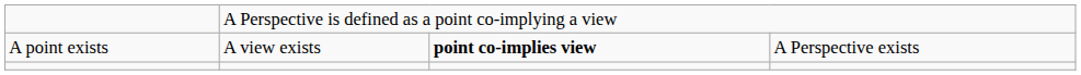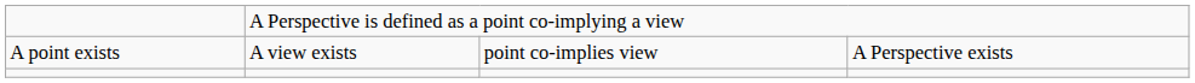A point exists | column 3: bold -> normal
